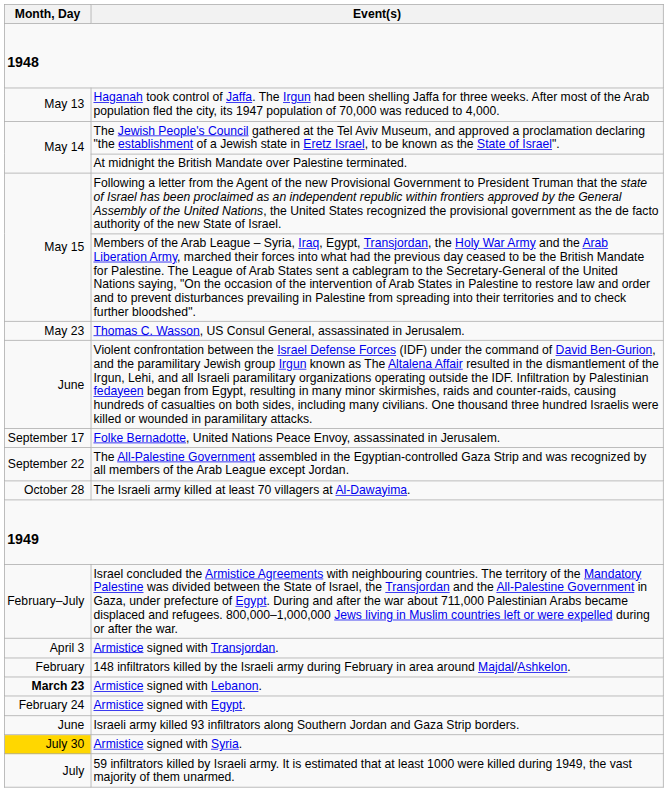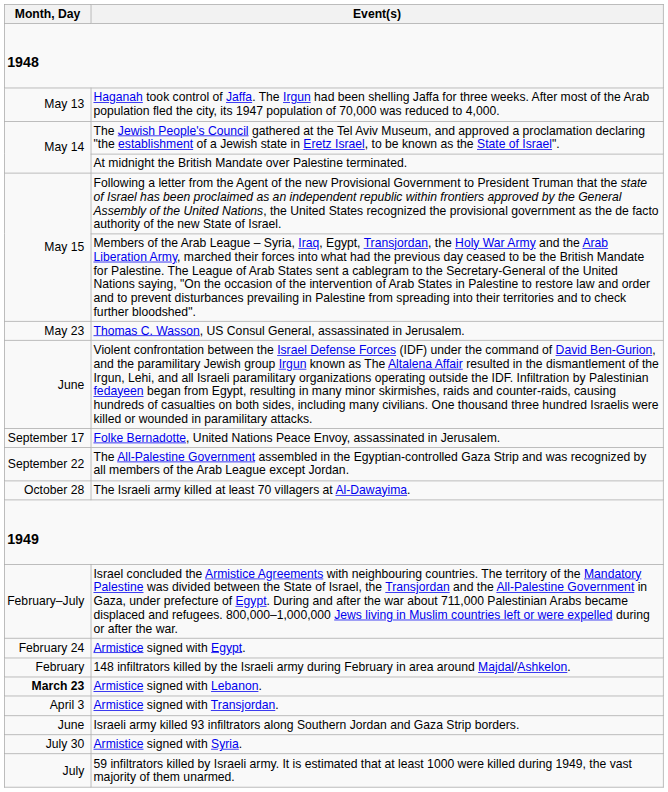rows swapped: Armistice signed with Egypt. <-> Armistice signed with Transjordan.
Armistice signed with Syria. | Month, Day: gold background -> no background
